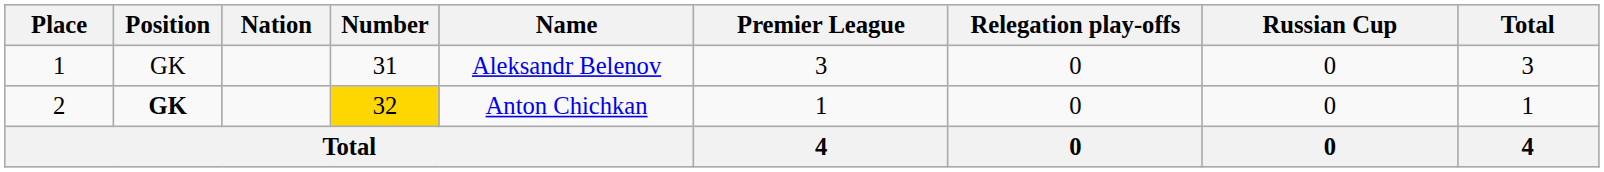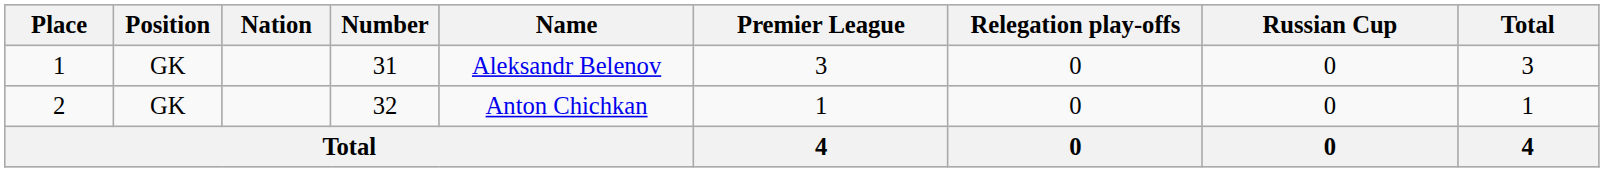2 | Position: bold -> normal
2 | Number: gold background -> no background
